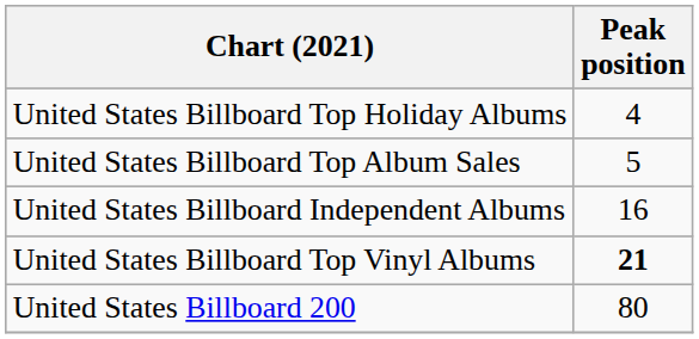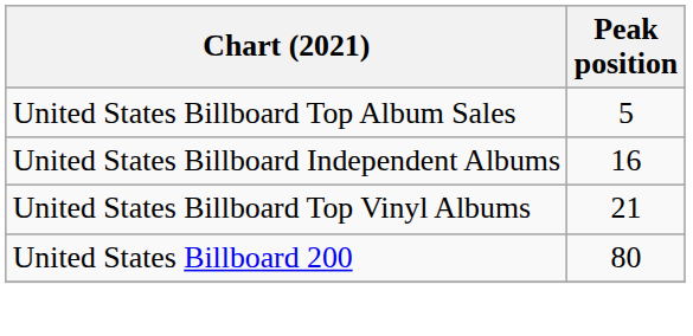- row: United States Billboard Top Holiday Albums | 4
United States Billboard Top Vinyl Albums | Peak position: bold -> normal
